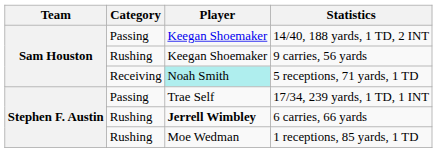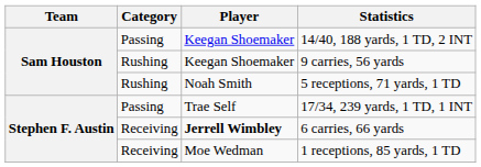5 receptions, 71 yards, 1 TD | Category: Receiving -> Rushing
5 receptions, 71 yards, 1 TD | Player: paleturquoise background -> no background
6 carries, 66 yards | Category: Rushing -> Receiving
1 receptions, 85 yards, 1 TD | Category: Rushing -> Receiving
